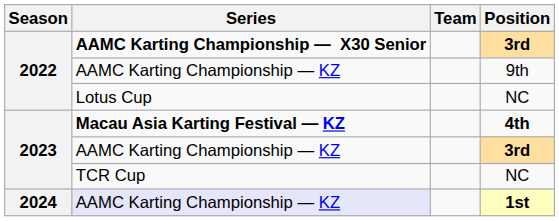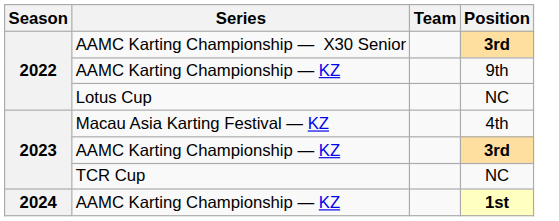AAMC Karting Championship — X30 Senior | Series: bold -> normal
Macau Asia Karting Festival — KZ | Series: bold -> normal
Macau Asia Karting Festival — KZ | Position: bold -> normal
AAMC Karting Championship — KZ / 1st | Series: lavender background -> no background
